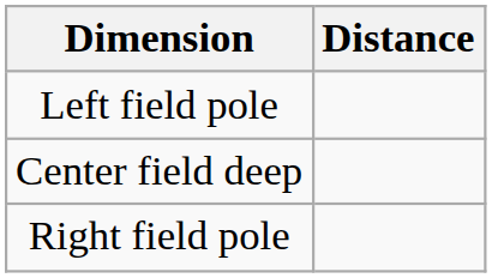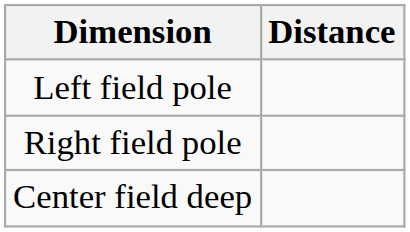rows swapped: Center field deep <-> Right field pole
